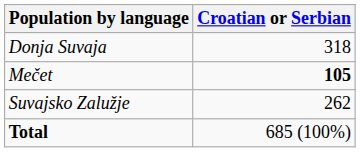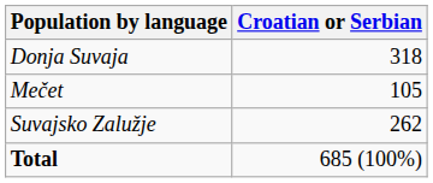Mečet | Croatian or Serbian: bold -> normal
